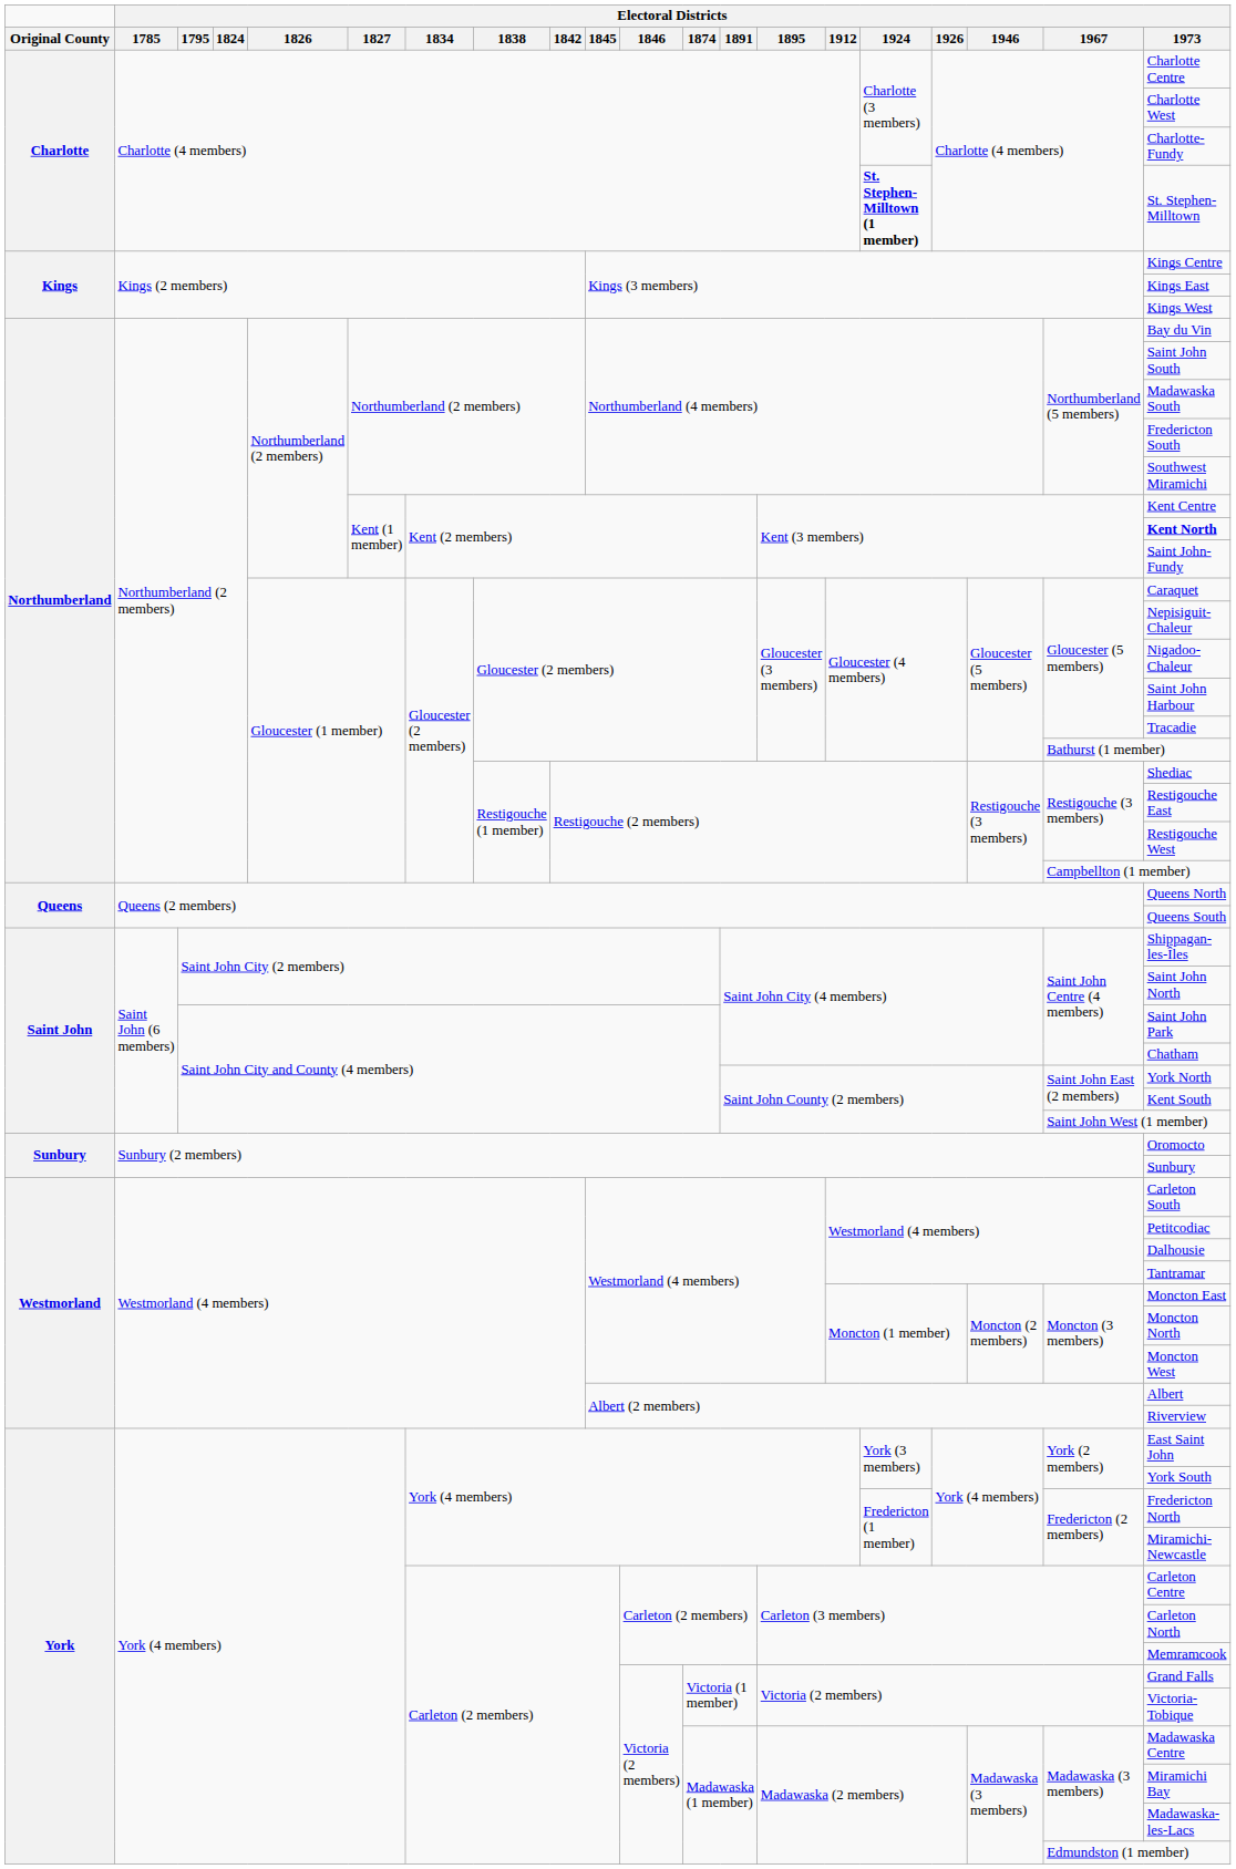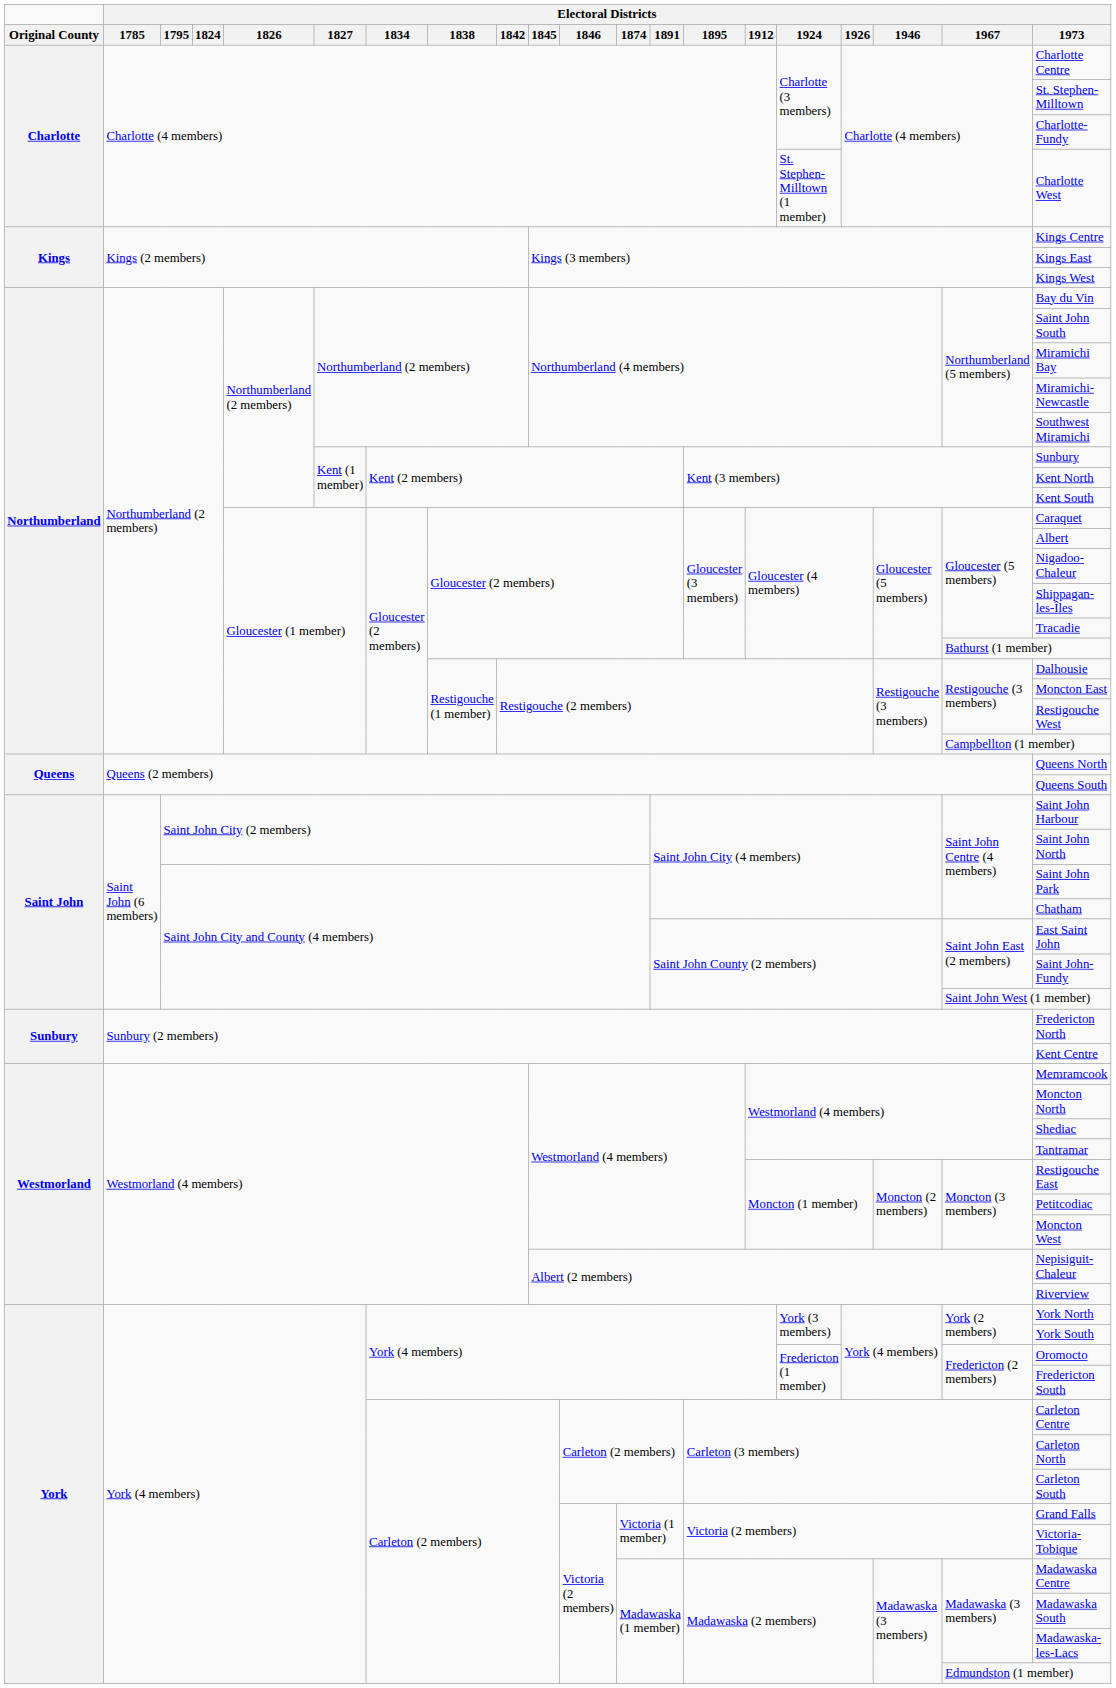row 4 | Electoral Districts / 1973: Charlotte West -> St. Stephen-Milltown
row 6 | Electoral Districts / 1924: bold -> normal
row 6 | Electoral Districts / 1973: St. Stephen-Milltown -> Charlotte West
row 12 | Electoral Districts / 1973: Madawaska South -> Miramichi Bay
row 13 | Electoral Districts / 1973: Fredericton South -> Miramichi-Newcastle
row 15 | Electoral Districts / 1973: Kent Centre -> Sunbury
row 16 | Electoral Districts / 1973: bold -> normal
row 17 | Electoral Districts / 1973: Saint John-Fundy -> Kent South
row 19 | Electoral Districts / 1973: Nepisiguit-Chaleur -> Albert
row 21 | Electoral Districts / 1973: Saint John Harbour -> Shippagan-les-Îles
row 24 | Electoral Districts / 1973: Shediac -> Dalhousie
row 25 | Electoral Districts / 1973: Restigouche East -> Moncton East
row 30 | Electoral Districts / 1973: Shippagan-les-Îles -> Saint John Harbour
row 34 | Electoral Districts / 1973: York North -> East Saint John
row 35 | Electoral Districts / 1973: Kent South -> Saint John-Fundy
row 37 | Electoral Districts / 1973: Oromocto -> Fredericton North
row 38 | Electoral Districts / 1973: Sunbury -> Kent Centre
row 39 | Electoral Districts / 1973: Carleton South -> Memramcook
row 40 | Electoral Districts / 1973: Petitcodiac -> Moncton North
row 41 | Electoral Districts / 1973: Dalhousie -> Shediac
row 43 | Electoral Districts / 1973: Moncton East -> Restigouche East
row 44 | Electoral Districts / 1973: Moncton North -> Petitcodiac
row 46 | Electoral Districts / 1973: Albert -> Nepisiguit-Chaleur
row 48 | Electoral Districts / 1973: East Saint John -> York North
row 50 | Electoral Districts / 1973: Fredericton North -> Oromocto
row 51 | Electoral Districts / 1973: Miramichi-Newcastle -> Fredericton South
row 54 | Electoral Districts / 1973: Memramcook -> Carleton South
row 58 | Electoral Districts / 1973: Miramichi Bay -> Madawaska South
